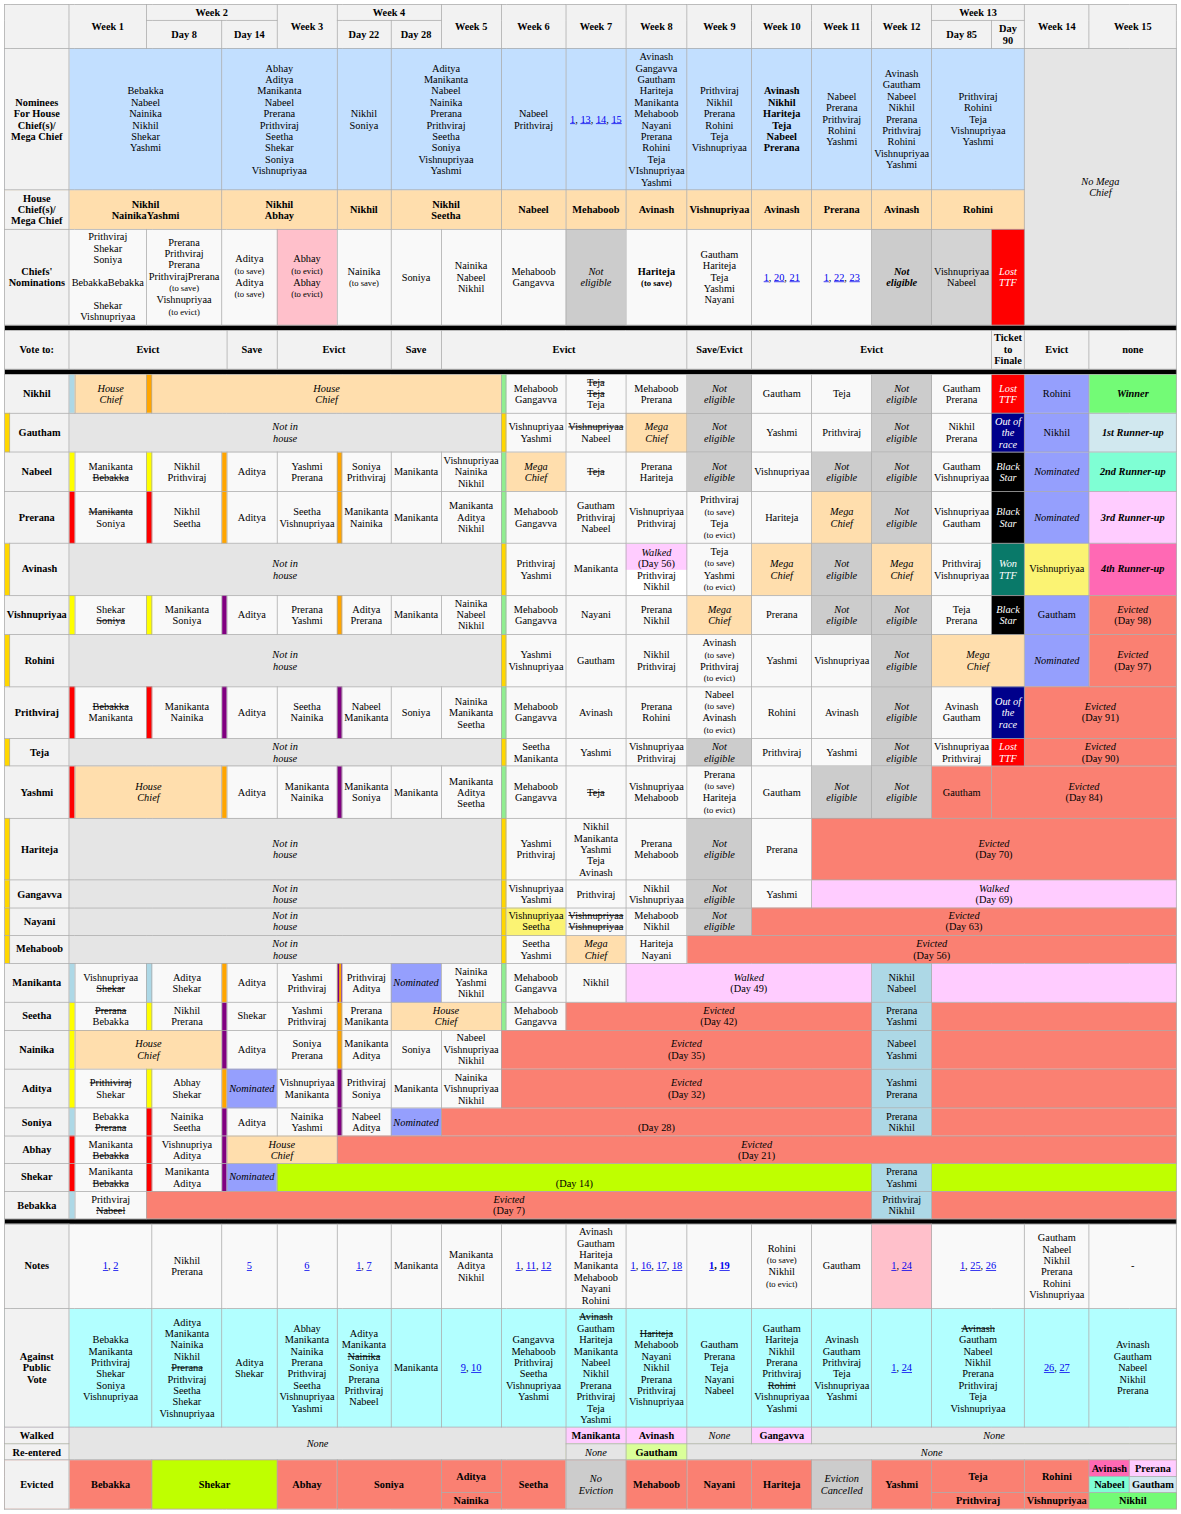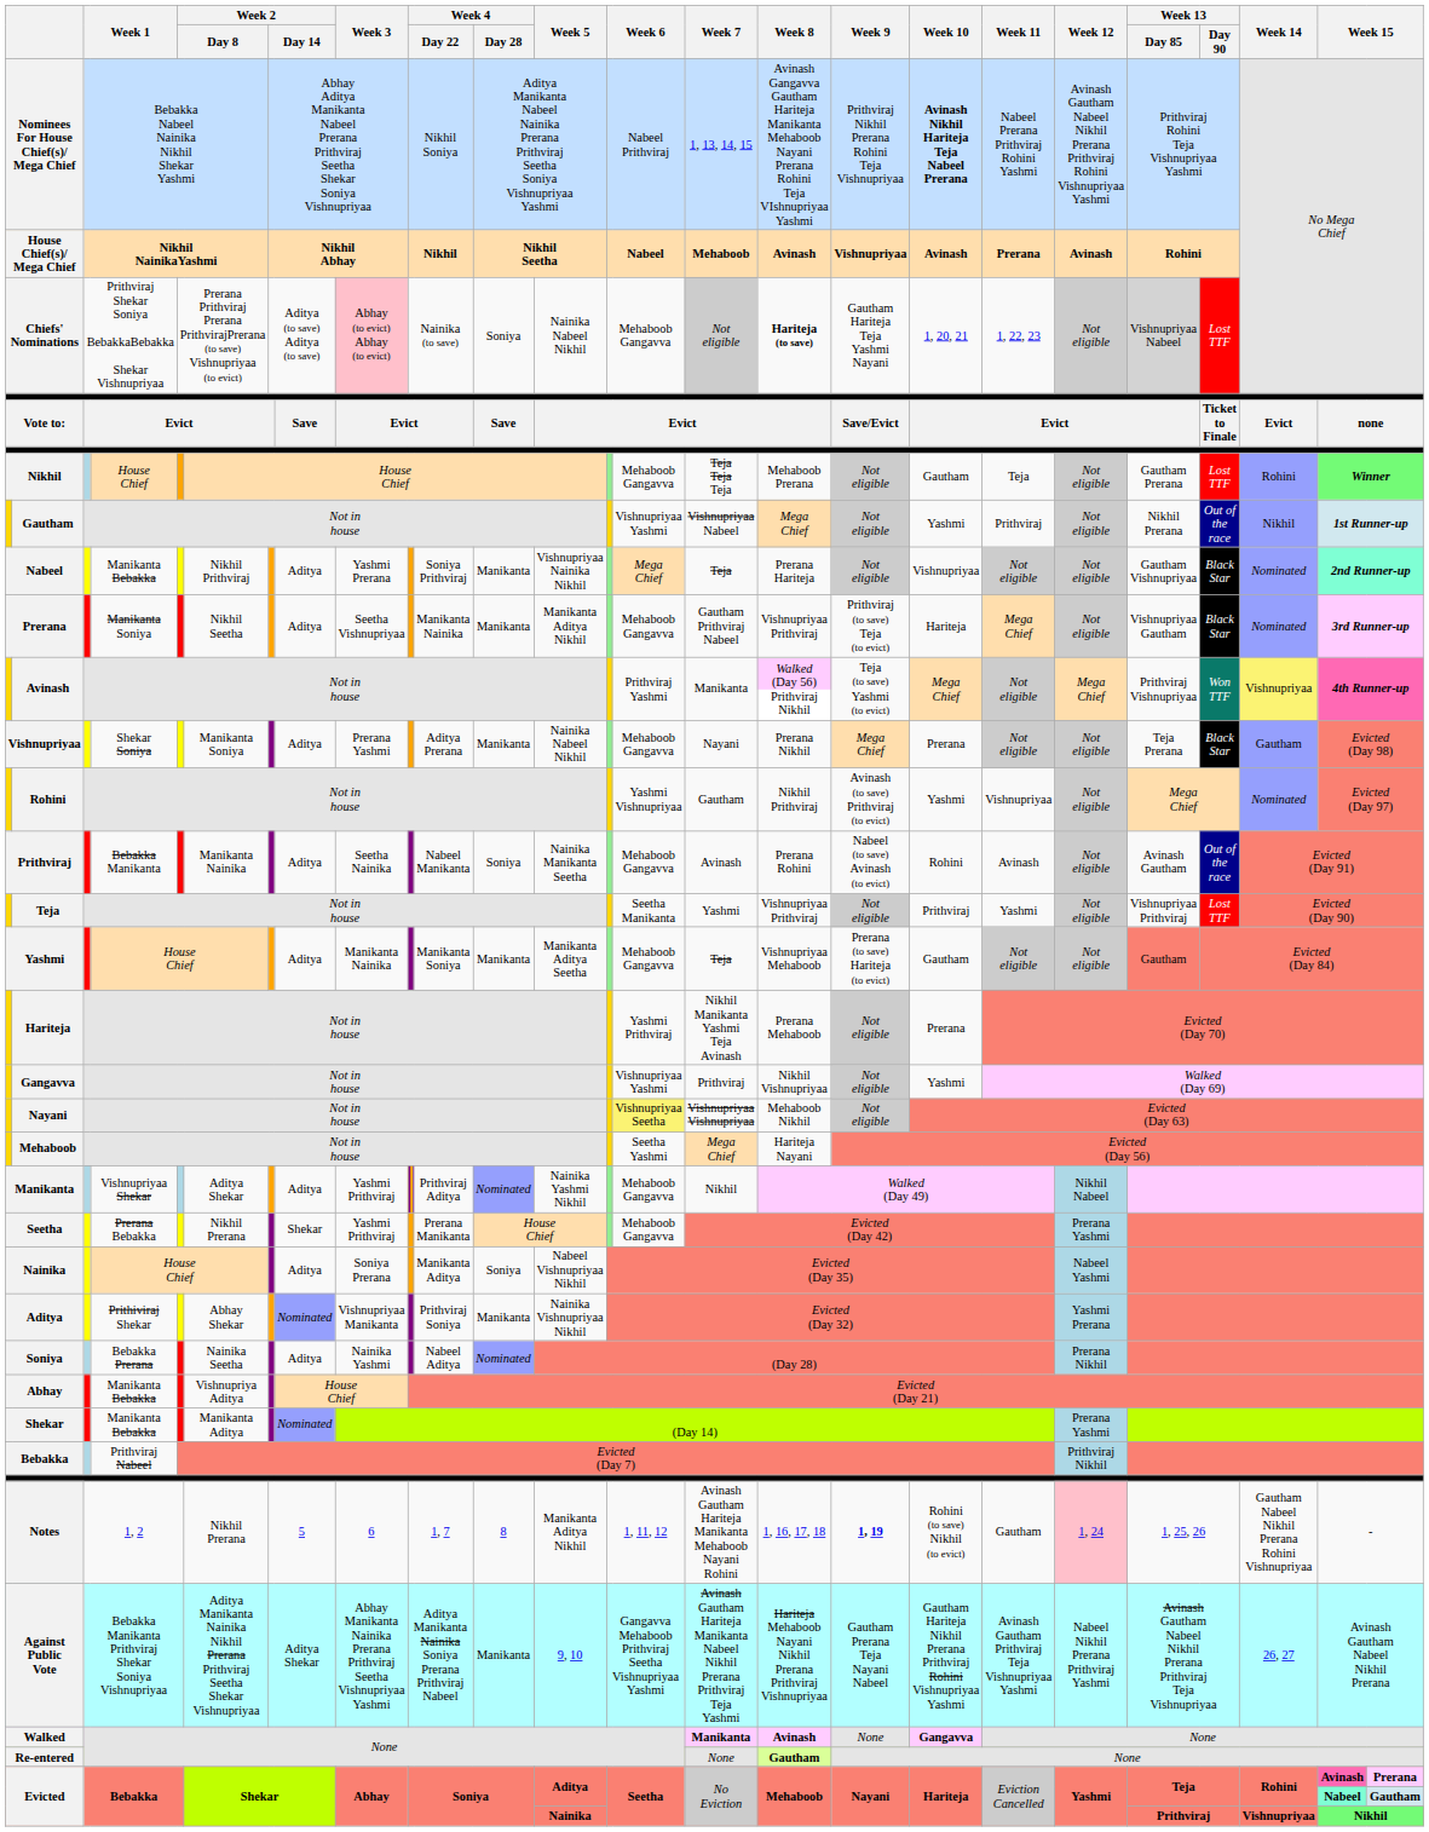Chiefs' Nominations | Week 12: bold -> normal
Notes | Week 4 / Day 28: Manikanta -> 8
Against Public Vote | Week 12: 1, 24 -> Nabeel Nikhil Prerana Prithviraj Yashmi
